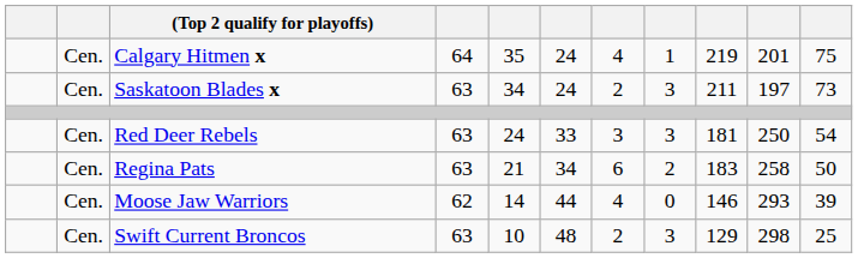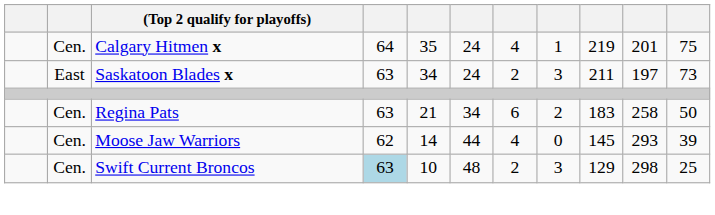Saskatoon Blades x | column 2: Cen. -> East
- row: Cen. | Red Deer Rebels | 63 | 24 | 33 | 3 | 3 | 181 | 250 | 54
Moose Jaw Warriors | column 9: 146 -> 145
Swift Current Broncos | column 4: no background -> lightblue background
